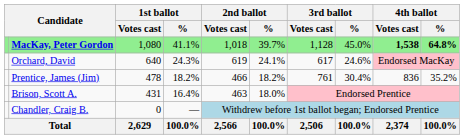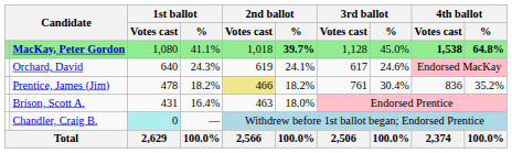MacKay, Peter Gordon | 2nd ballot / %: normal -> bold
Prentice, James (Jim) | 2nd ballot / Votes cast: no background -> khaki background
Chandler, Craig B. | 1st ballot / Votes cast: no background -> paleturquoise background
